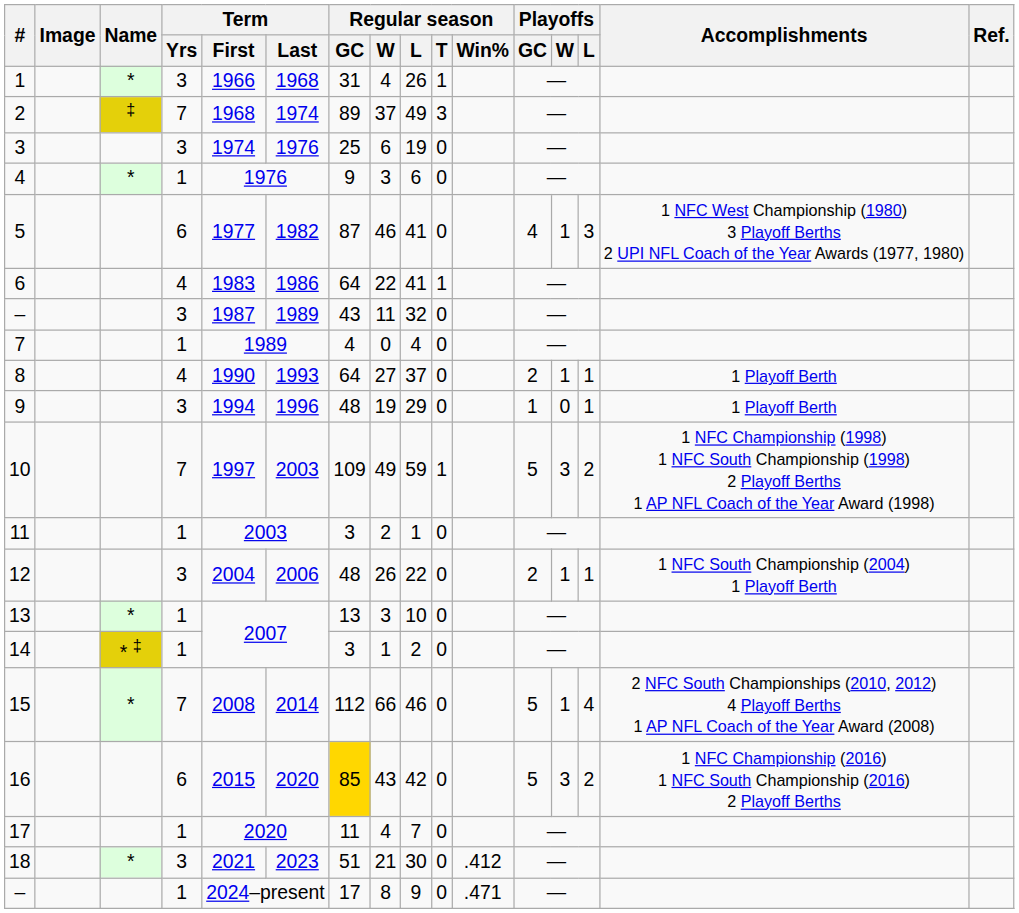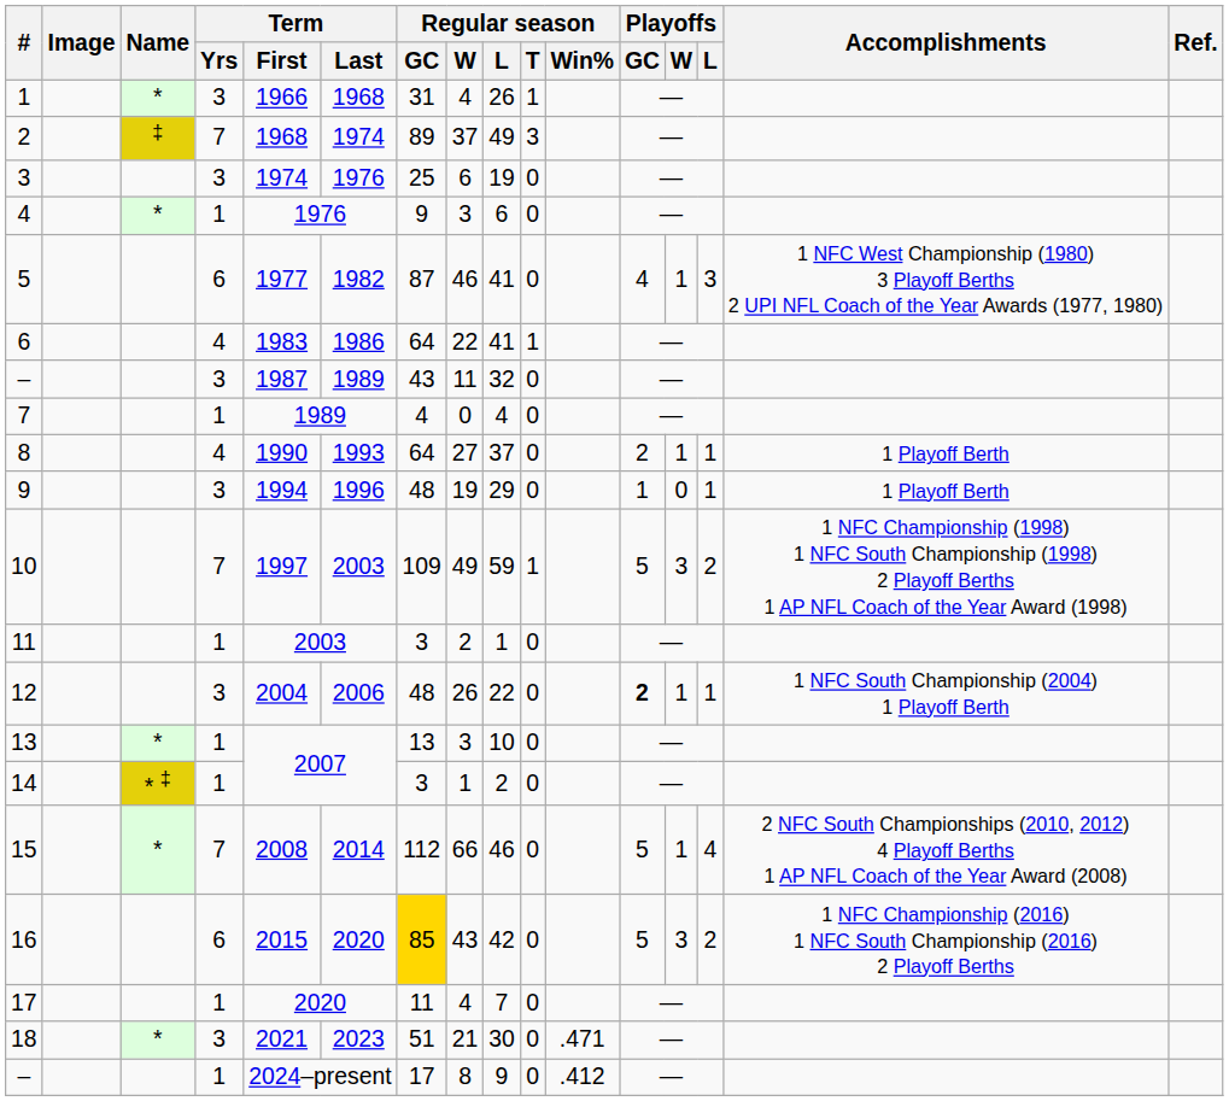12 | Playoffs / GC: normal -> bold
18 | Regular season / Win%: .412 -> .471
– / 1 | Regular season / Win%: .471 -> .412
